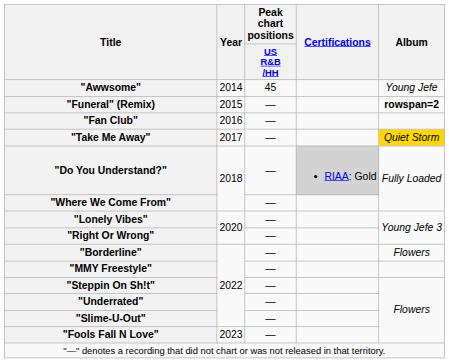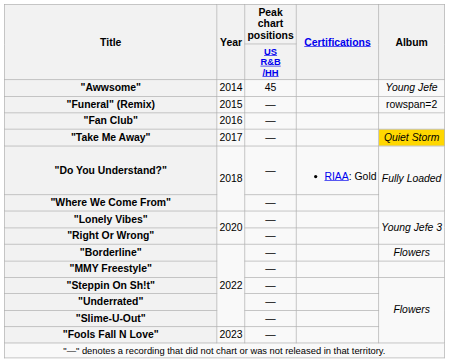"Funeral" (Remix) | Album: bold -> normal
"Do You Understand?" | Certifications: lightgrey background -> no background
